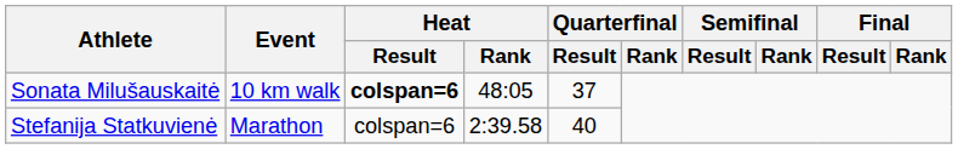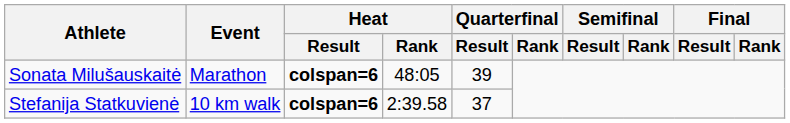Sonata Milušauskaitė | Event: 10 km walk -> Marathon
Sonata Milušauskaitė | Quarterfinal / Result: 37 -> 39
Stefanija Statkuvienė | Event: Marathon -> 10 km walk
Stefanija Statkuvienė | Heat / Result: normal -> bold
Stefanija Statkuvienė | Quarterfinal / Result: 40 -> 37
